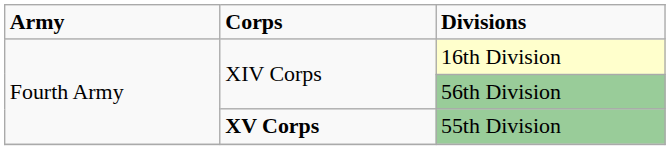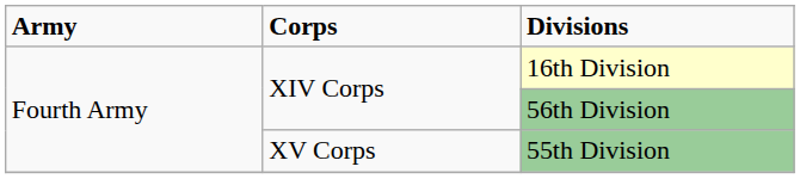55th Division | Corps: bold -> normal
